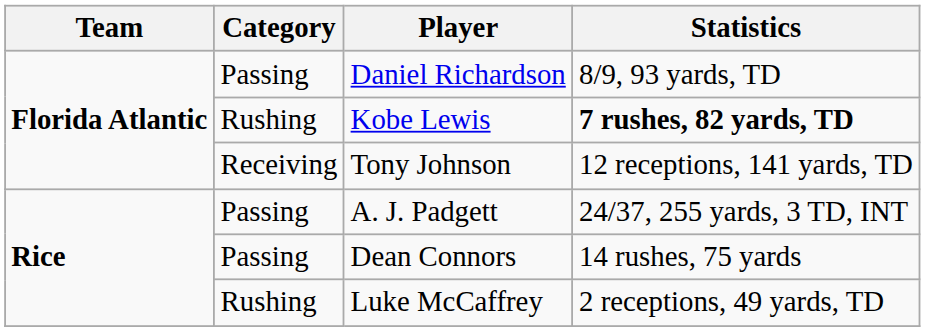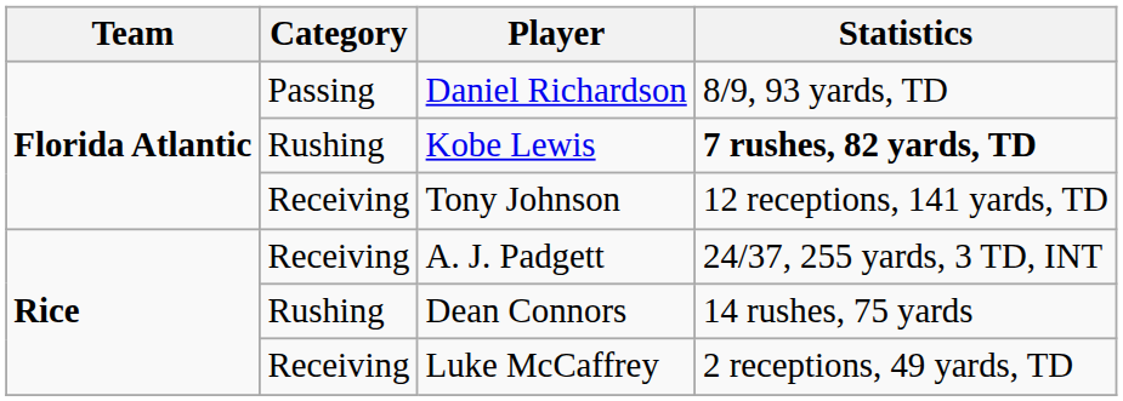A. J. Padgett | Category: Passing -> Receiving
Dean Connors | Category: Passing -> Rushing
Luke McCaffrey | Category: Rushing -> Receiving
